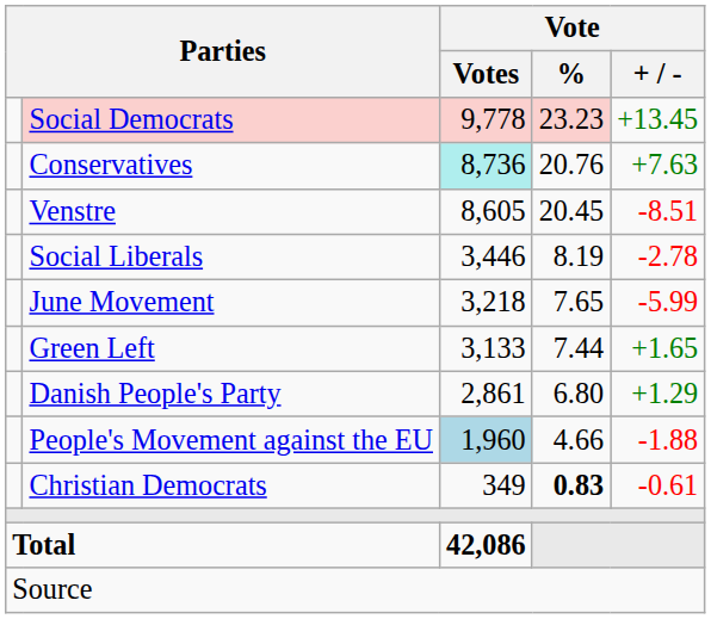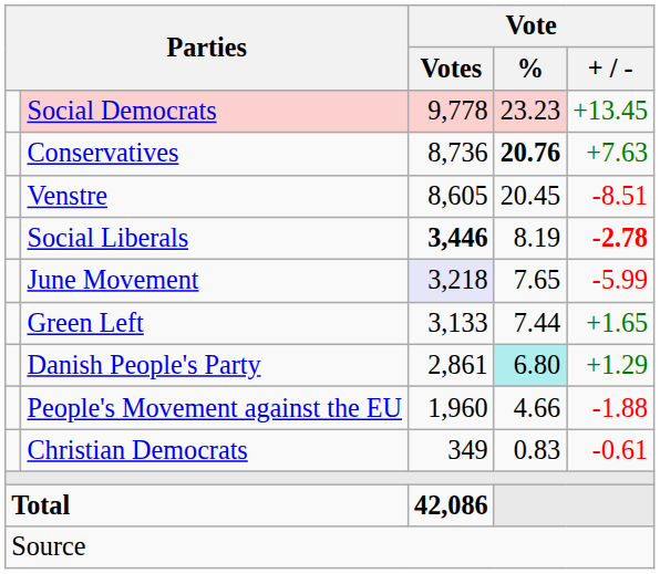Conservatives | Vote / Votes: paleturquoise background -> no background
Conservatives | Vote / %: normal -> bold
Social Liberals | Vote / Votes: normal -> bold
Social Liberals | Vote / + / -: normal -> bold
June Movement | Vote / Votes: no background -> lavender background
Danish People's Party | Vote / %: no background -> paleturquoise background
People's Movement against the EU | Vote / Votes: lightblue background -> no background
Christian Democrats | Vote / %: bold -> normal
